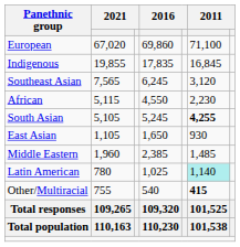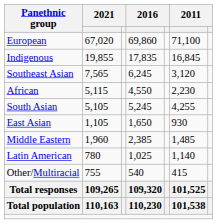South Asian | column 6: bold -> normal
Latin American | column 6: paleturquoise background -> no background
Other/Multiracial | column 6: bold -> normal
